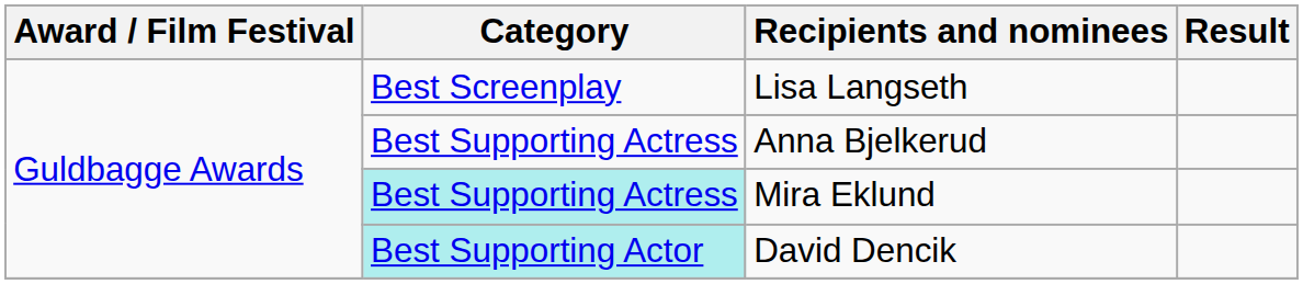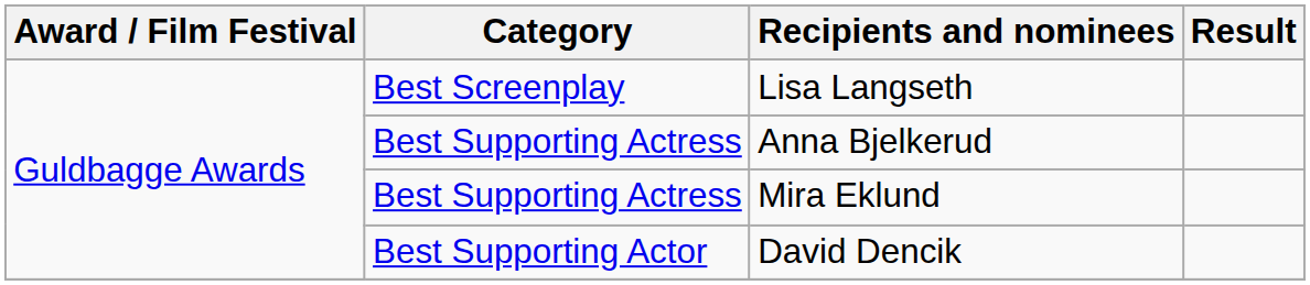Mira Eklund | Category: paleturquoise background -> no background
David Dencik | Category: paleturquoise background -> no background
